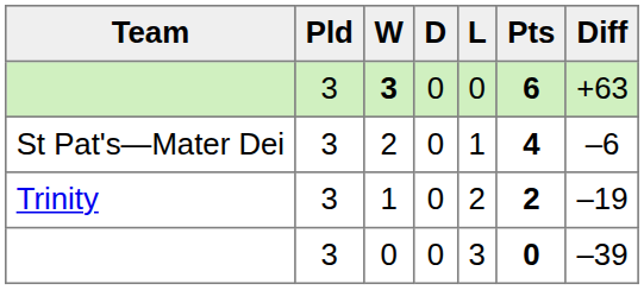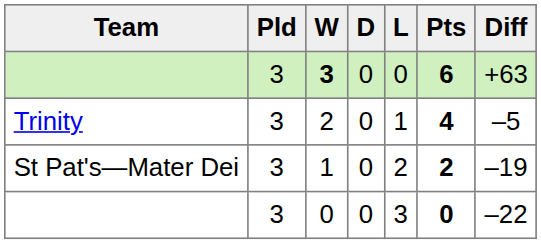row 3 | Team: St Pat's—Mater Dei -> Trinity
row 3 | Diff: –6 -> –5
row 4 | Team: Trinity -> St Pat's—Mater Dei
row 5 | Diff: –39 -> –22
